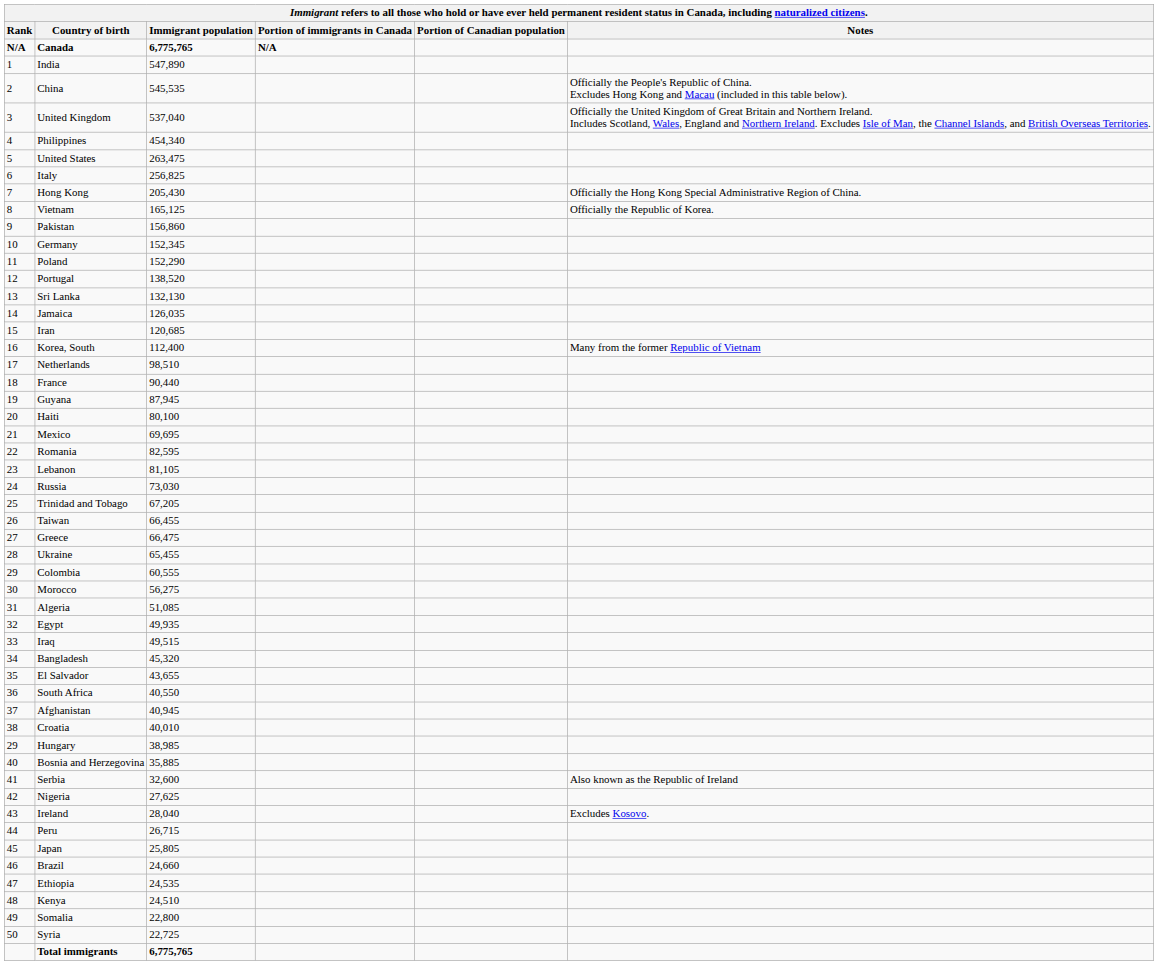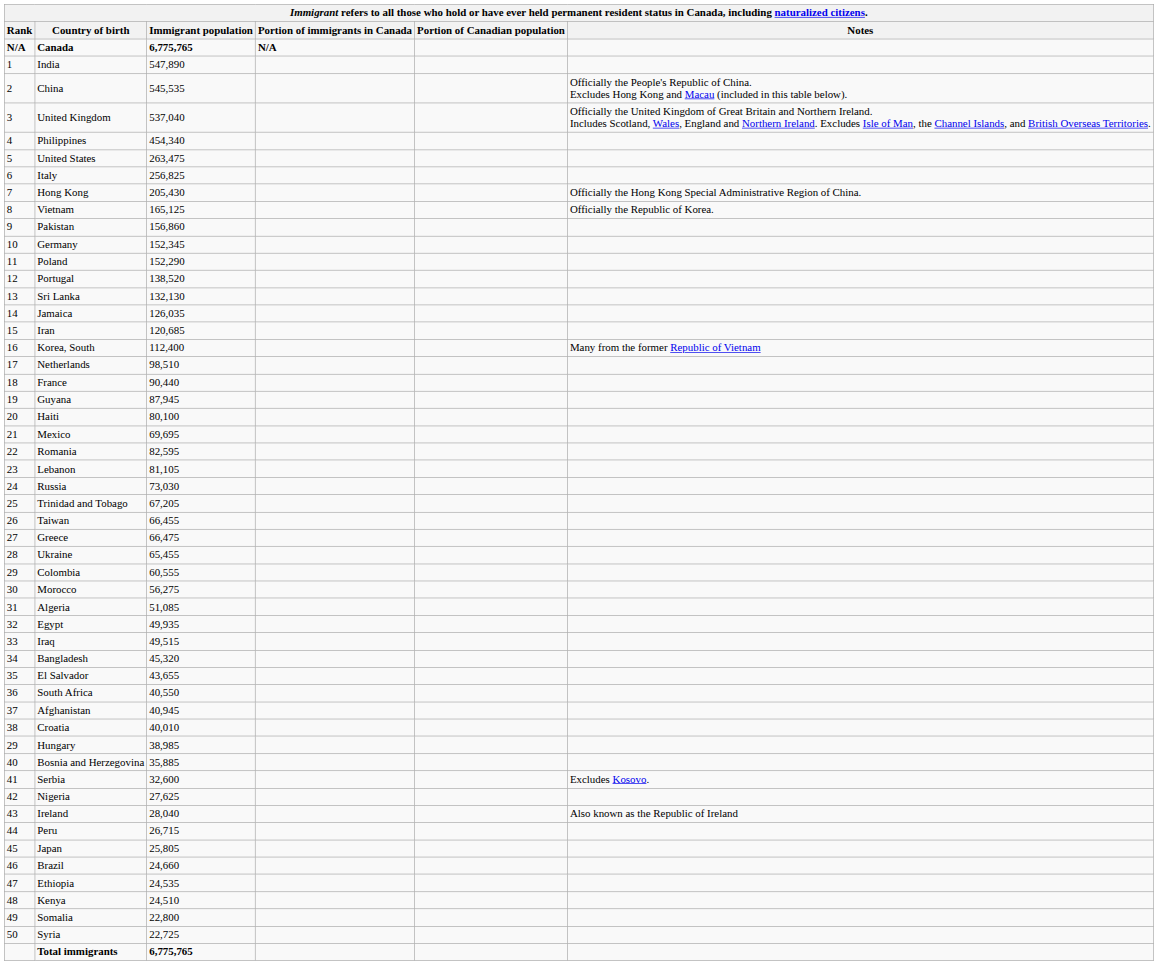Serbia | Notes: Also known as the Republic of Ireland -> Excludes Kosovo.
Ireland | Notes: Excludes Kosovo. -> Also known as the Republic of Ireland
